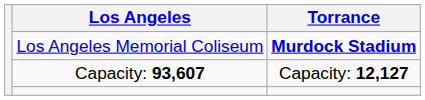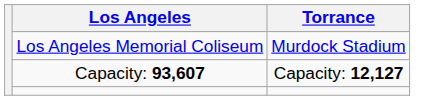Los Angeles Memorial Coliseum | Torrance: bold -> normal
